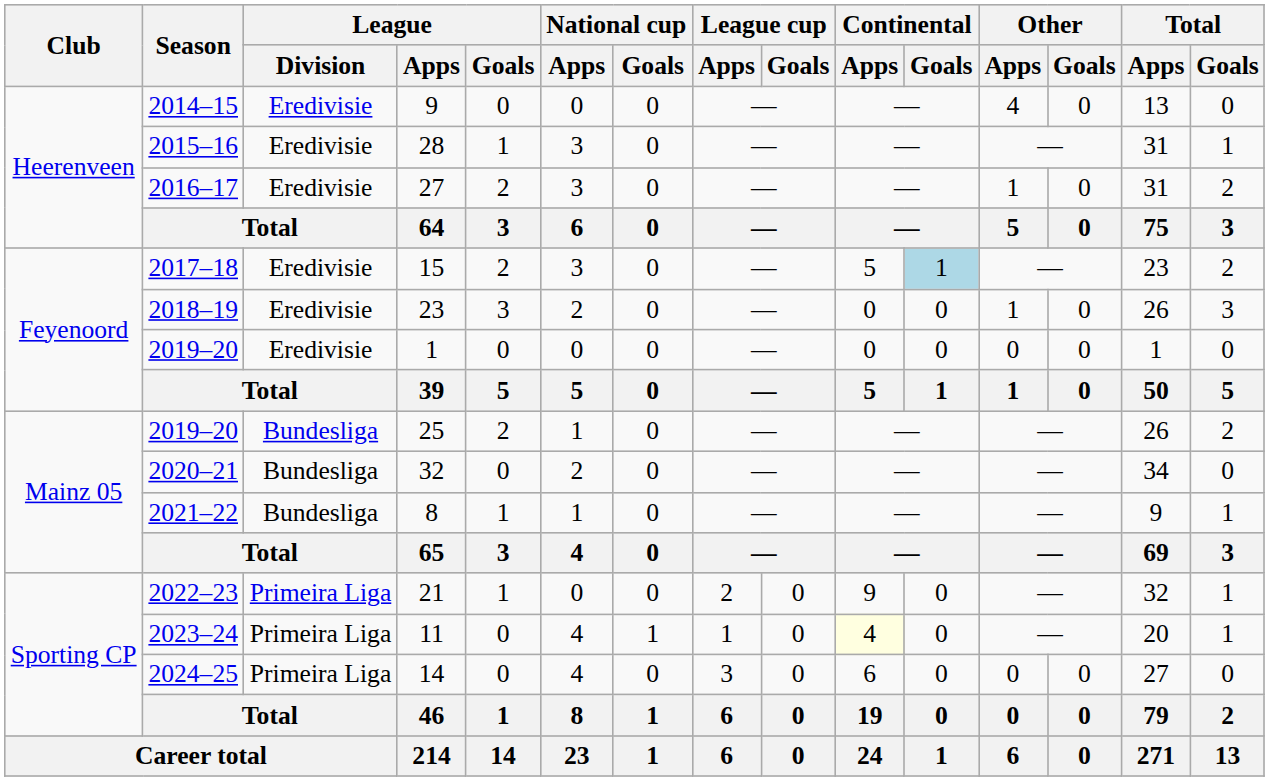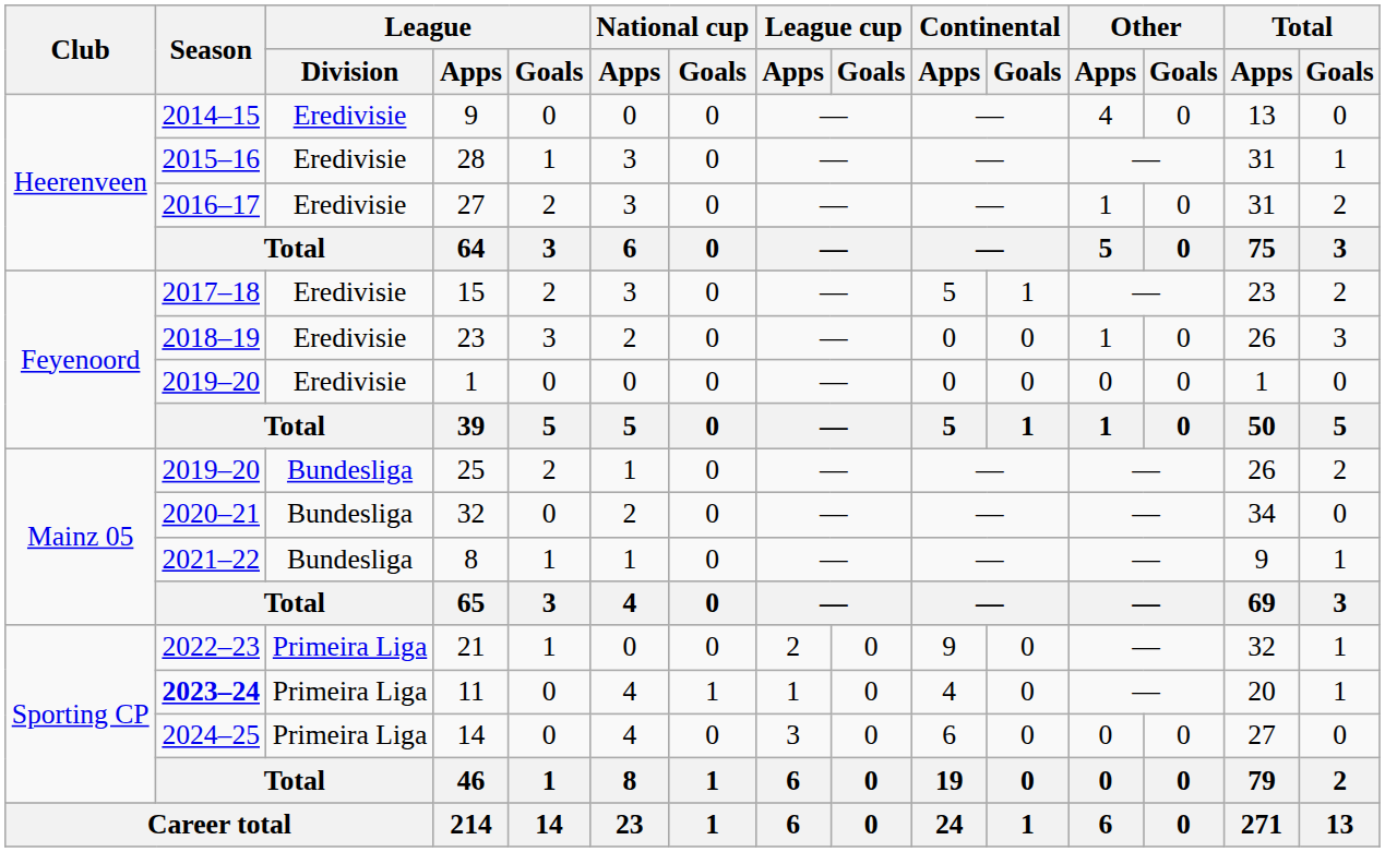15 | Continental / Goals: lightblue background -> no background
11 | Season: normal -> bold
11 | Continental / Apps: lightyellow background -> no background
